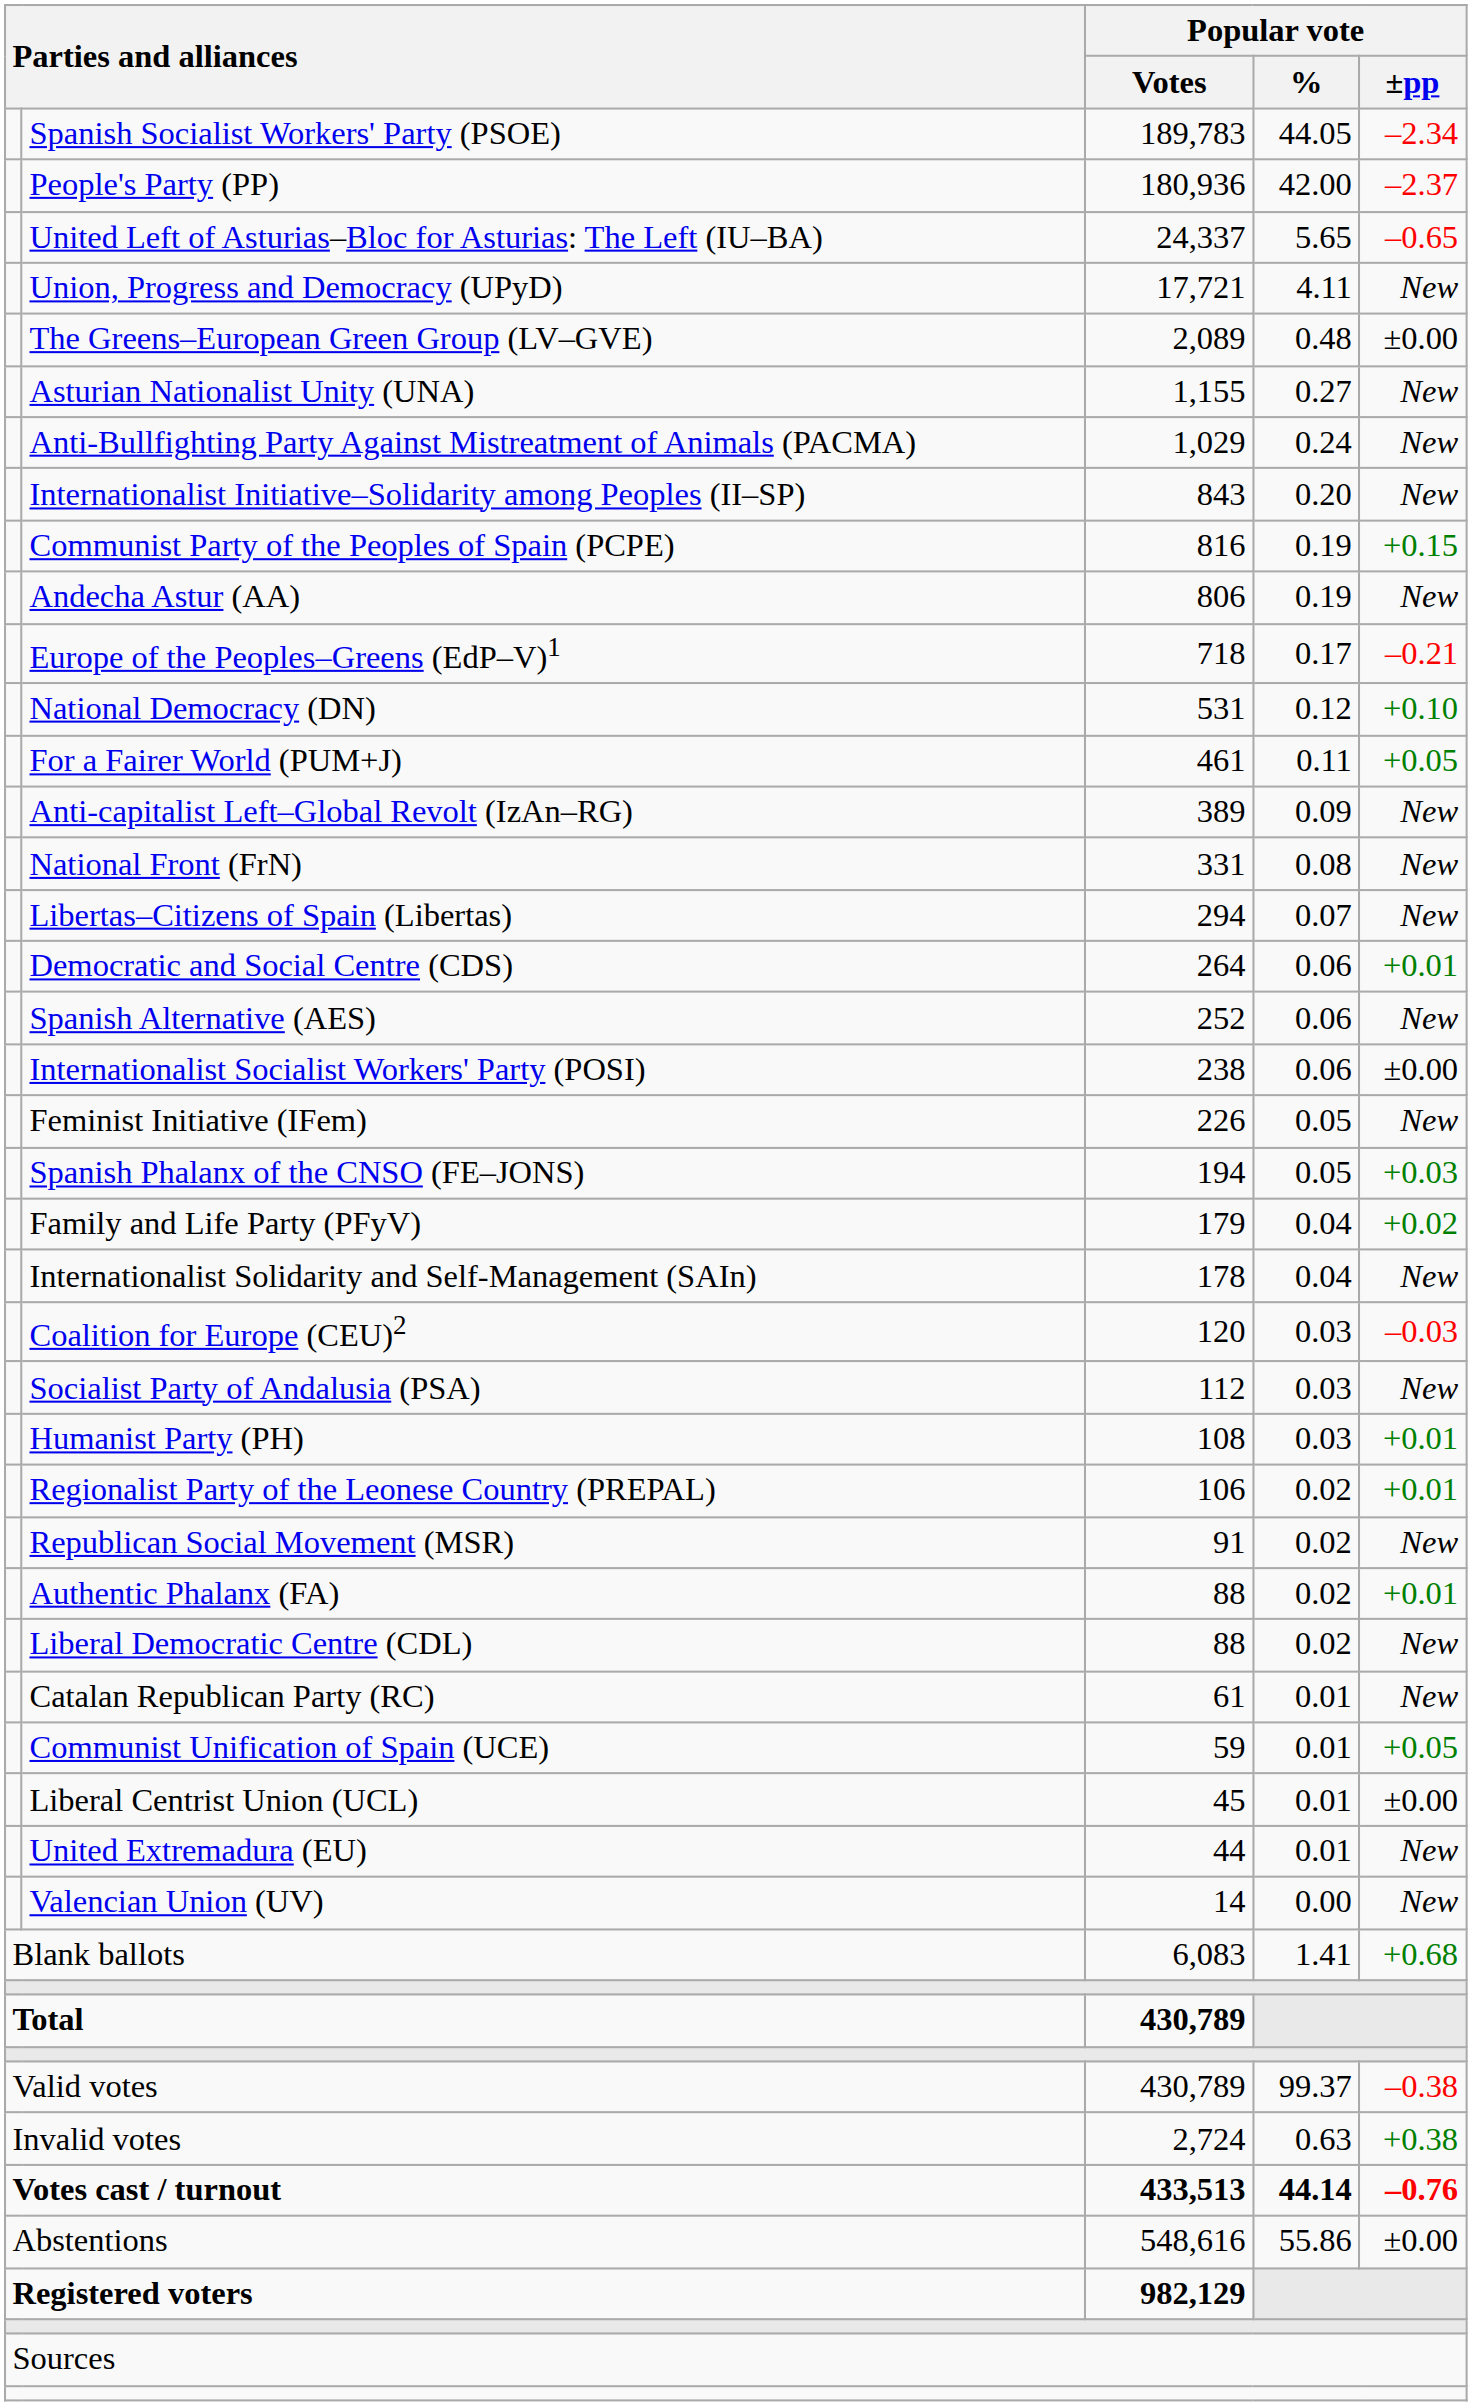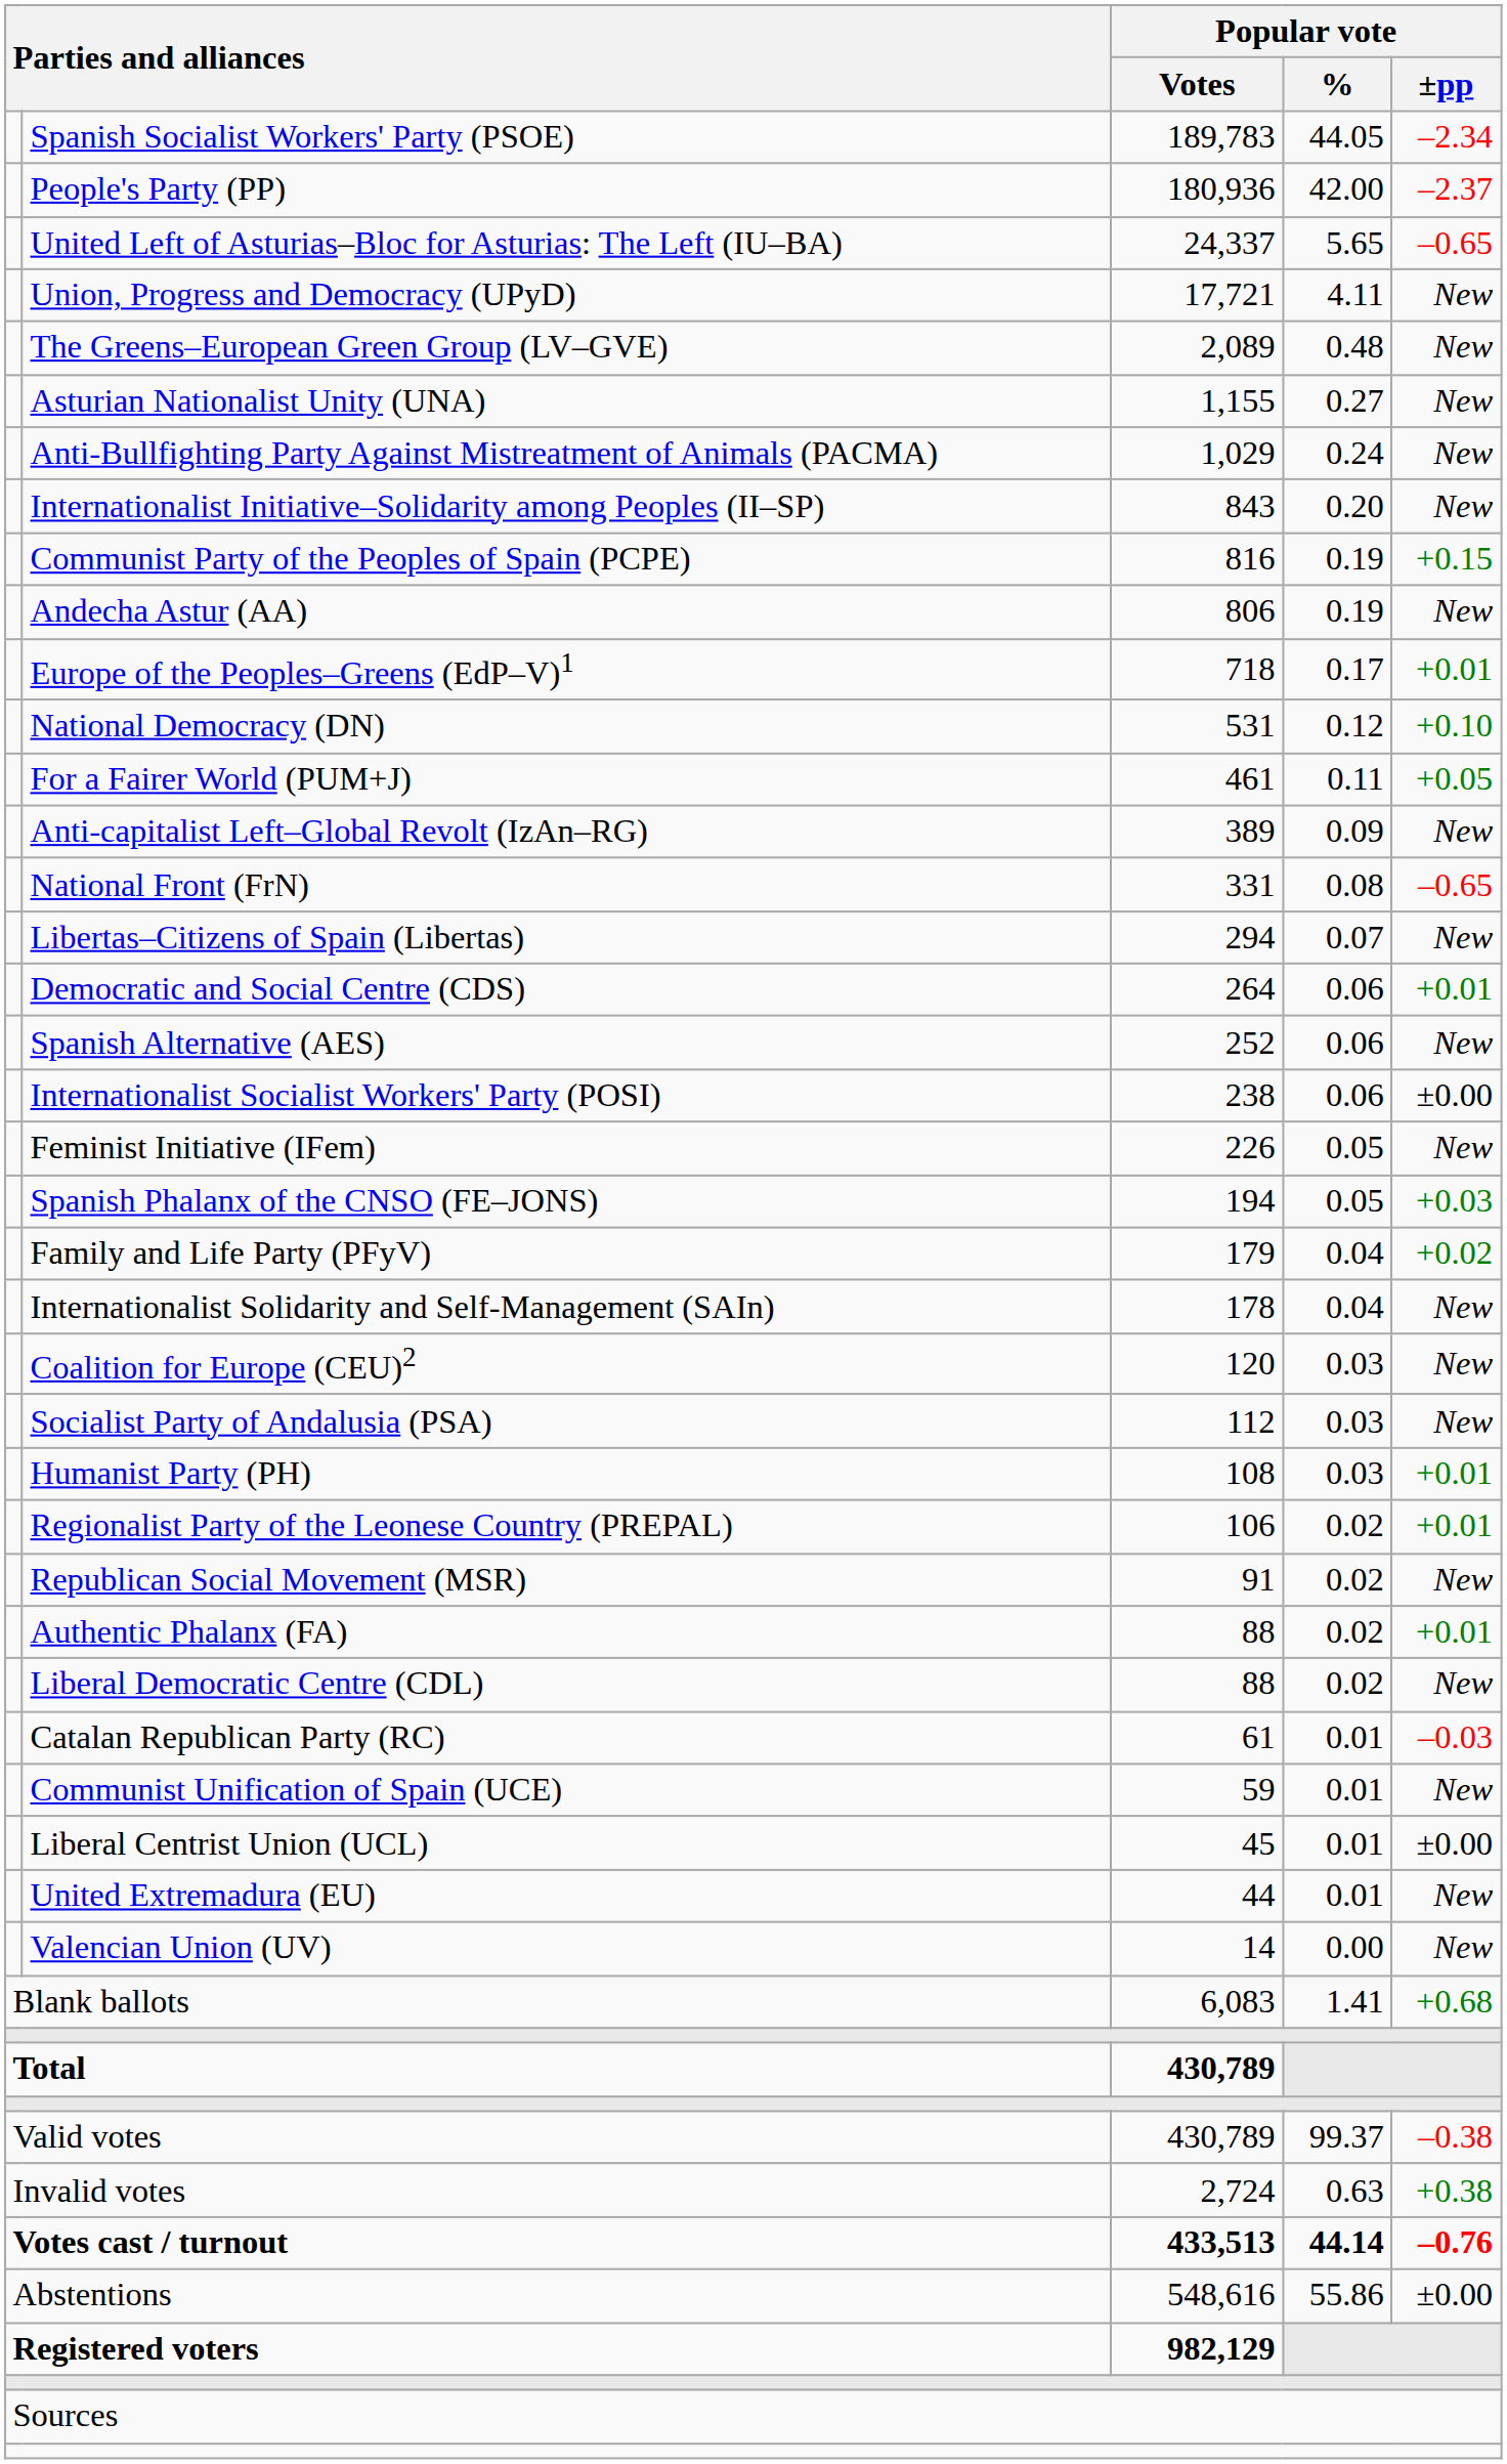The Greens–European Green Group (LV–GVE) | Popular vote / ±pp: ±0.00 -> New
Europe of the Peoples–Greens (EdP–V)1 | Popular vote / ±pp: –0.21 -> +0.01
National Front (FrN) | Popular vote / ±pp: New -> –0.65
Coalition for Europe (CEU)2 | Popular vote / ±pp: –0.03 -> New
Catalan Republican Party (RC) | Popular vote / ±pp: New -> –0.03
Communist Unification of Spain (UCE) | Popular vote / ±pp: +0.05 -> New
